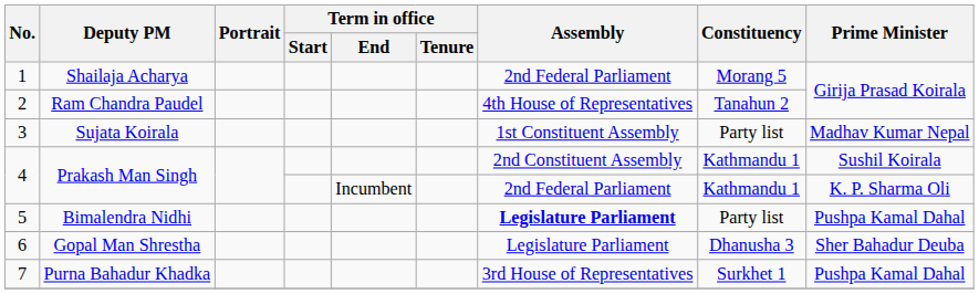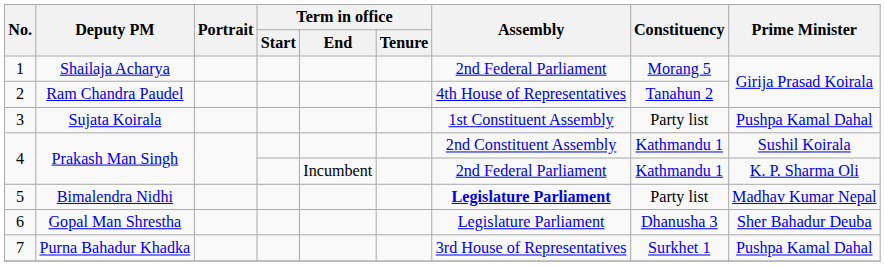3 | Prime Minister: Madhav Kumar Nepal -> Pushpa Kamal Dahal
5 | Prime Minister: Pushpa Kamal Dahal -> Madhav Kumar Nepal
